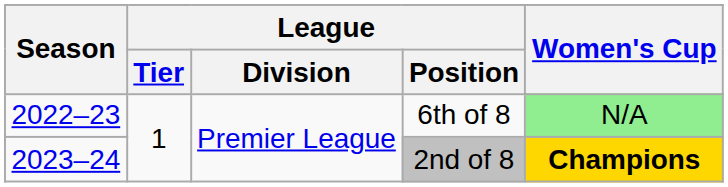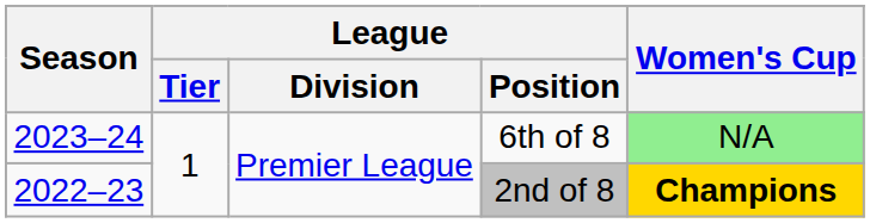6th of 8 | Season: 2022–23 -> 2023–24
2nd of 8 | Season: 2023–24 -> 2022–23
